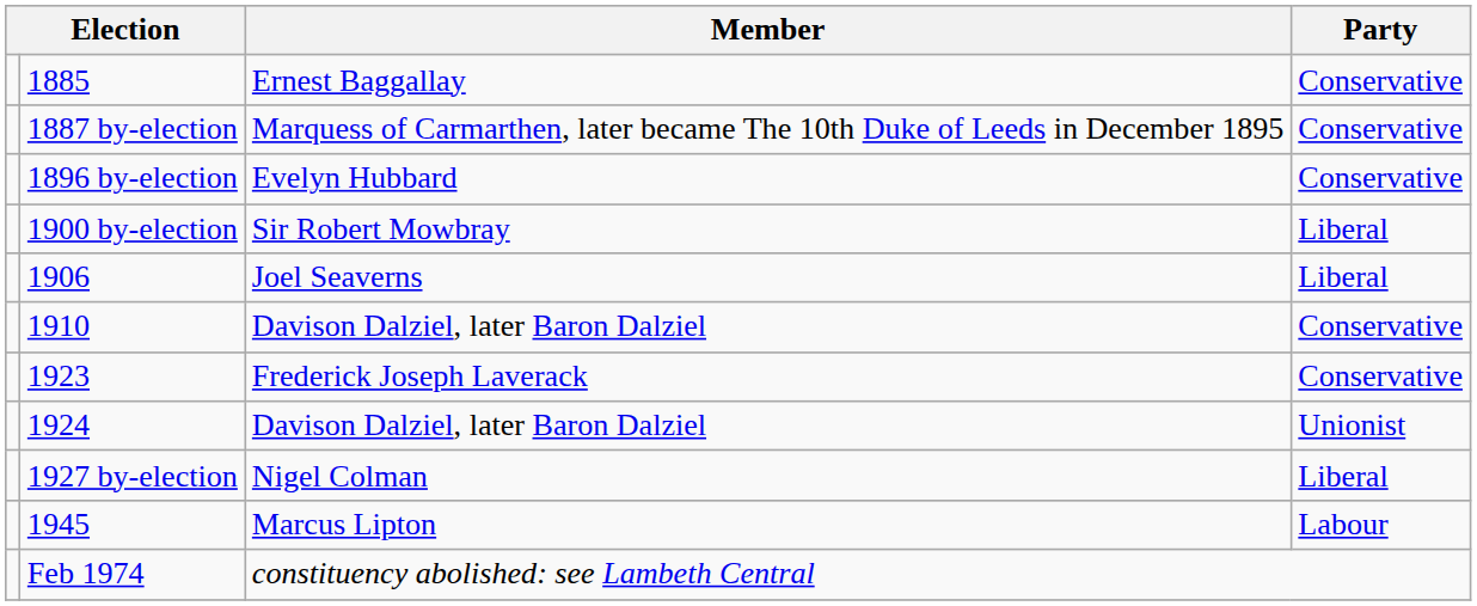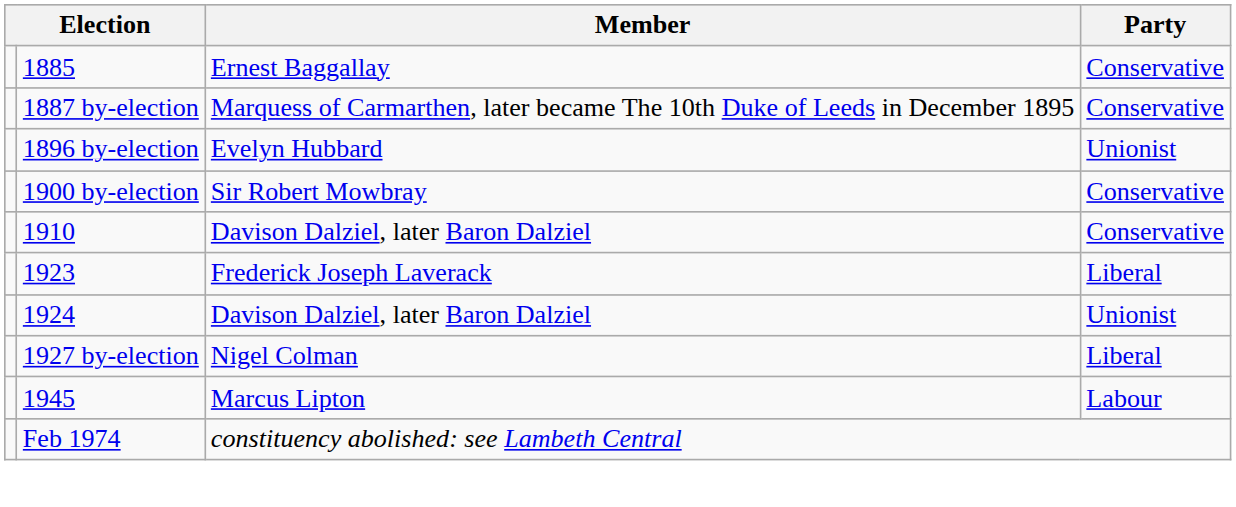Evelyn Hubbard | Party: Conservative -> Unionist
Sir Robert Mowbray | Party: Liberal -> Conservative
- row: 1906 | Joel Seaverns | Liberal
Frederick Joseph Laverack | Party: Conservative -> Liberal
